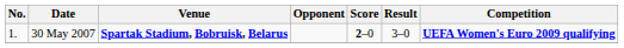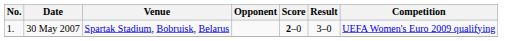30 May 2007 | Venue: bold -> normal
30 May 2007 | Competition: bold -> normal
